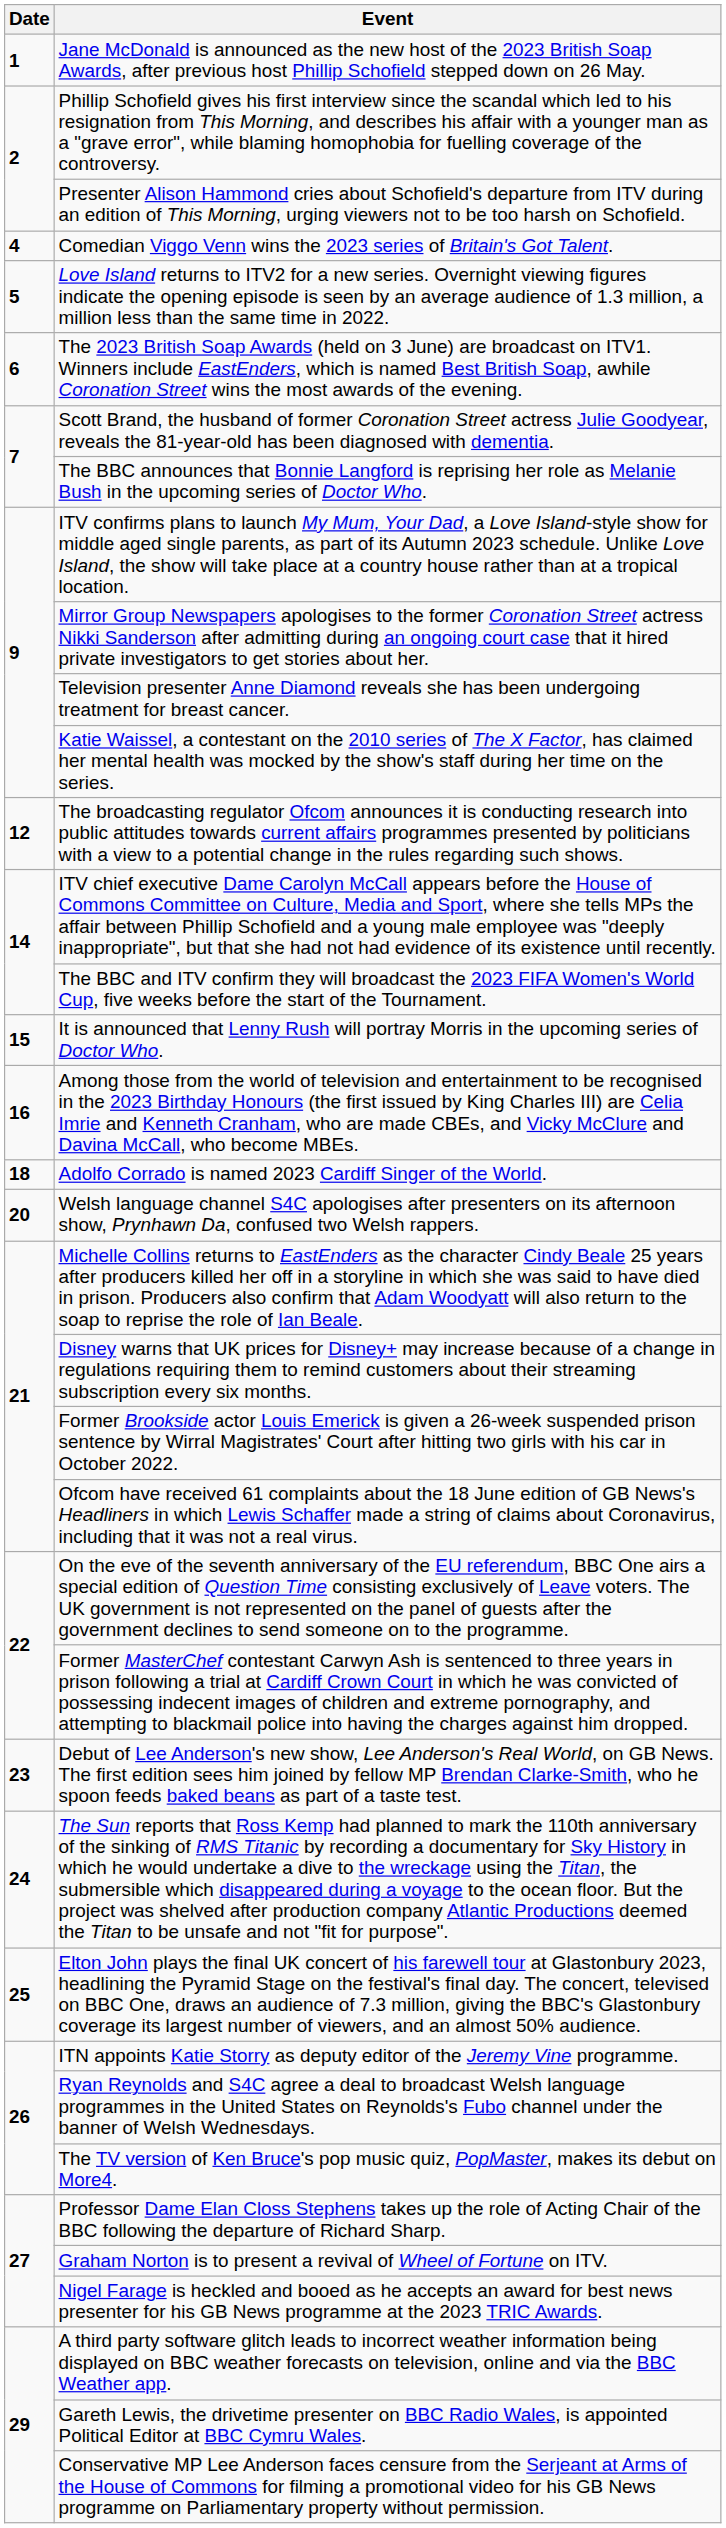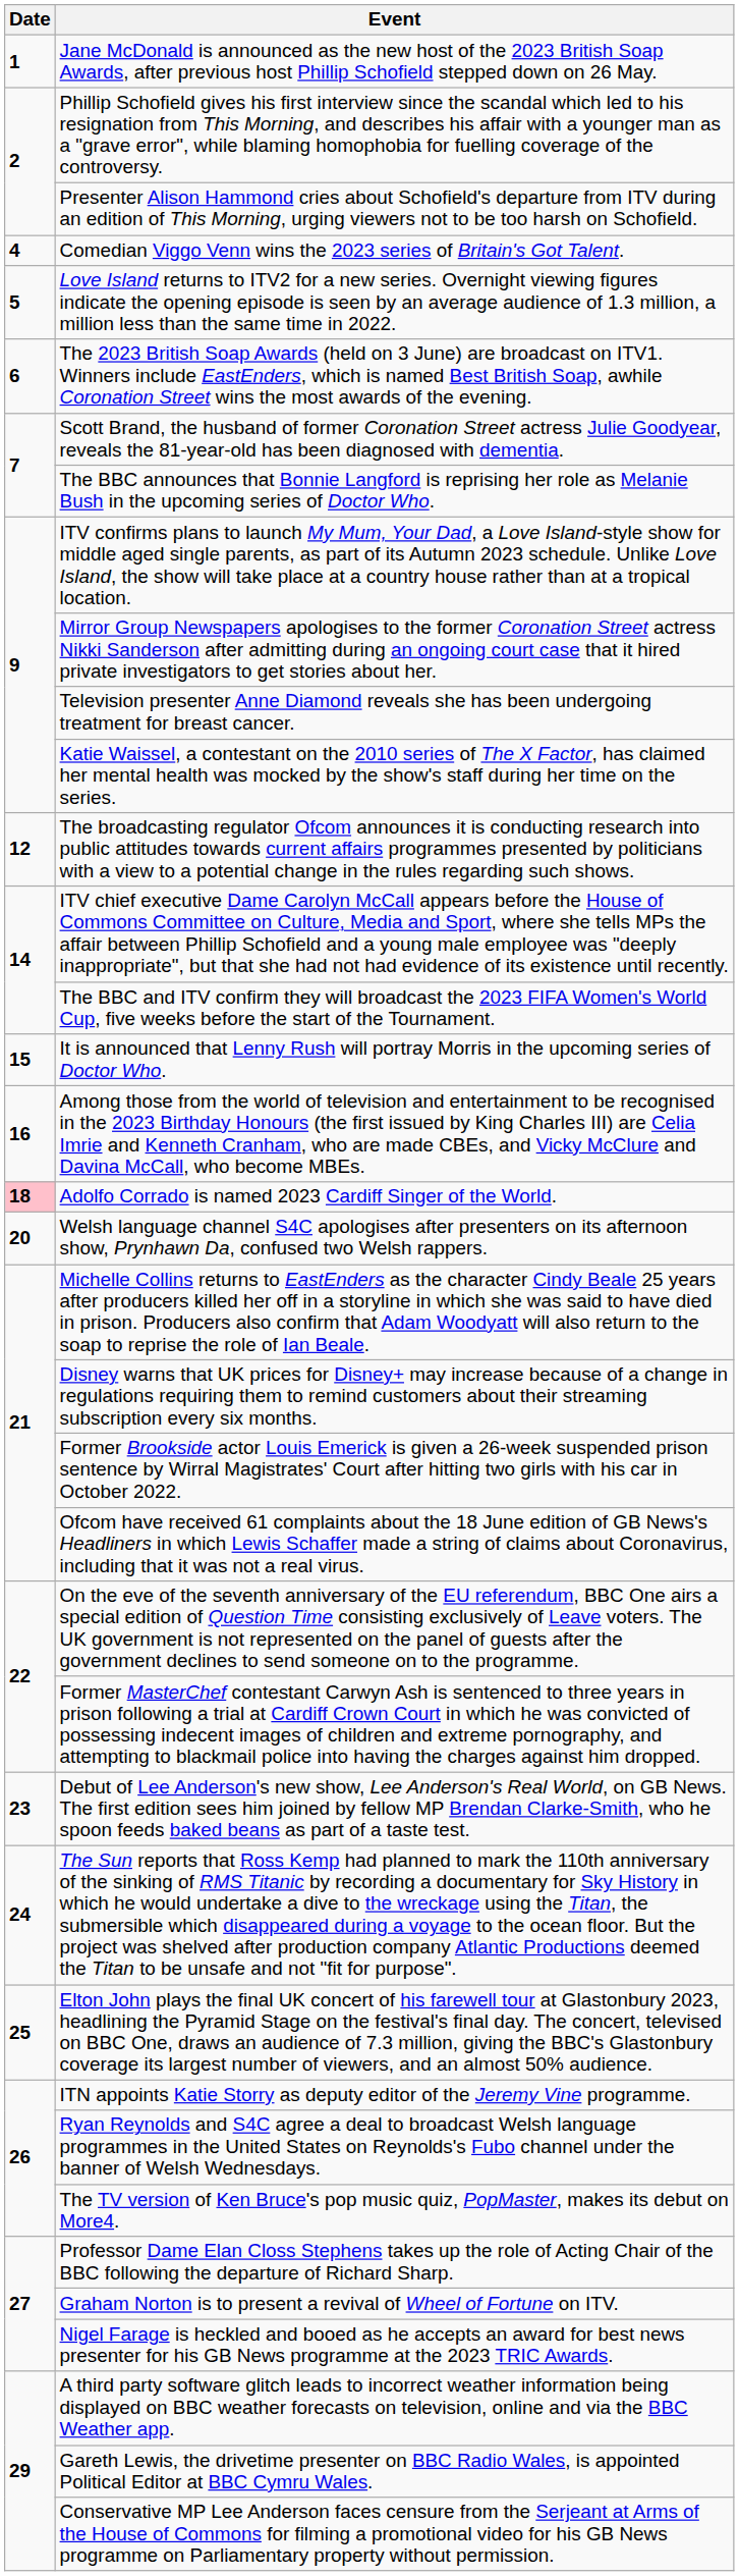Adolfo Corrado is named 2023 Cardiff Singer of the World. | Date: no background -> pink background
